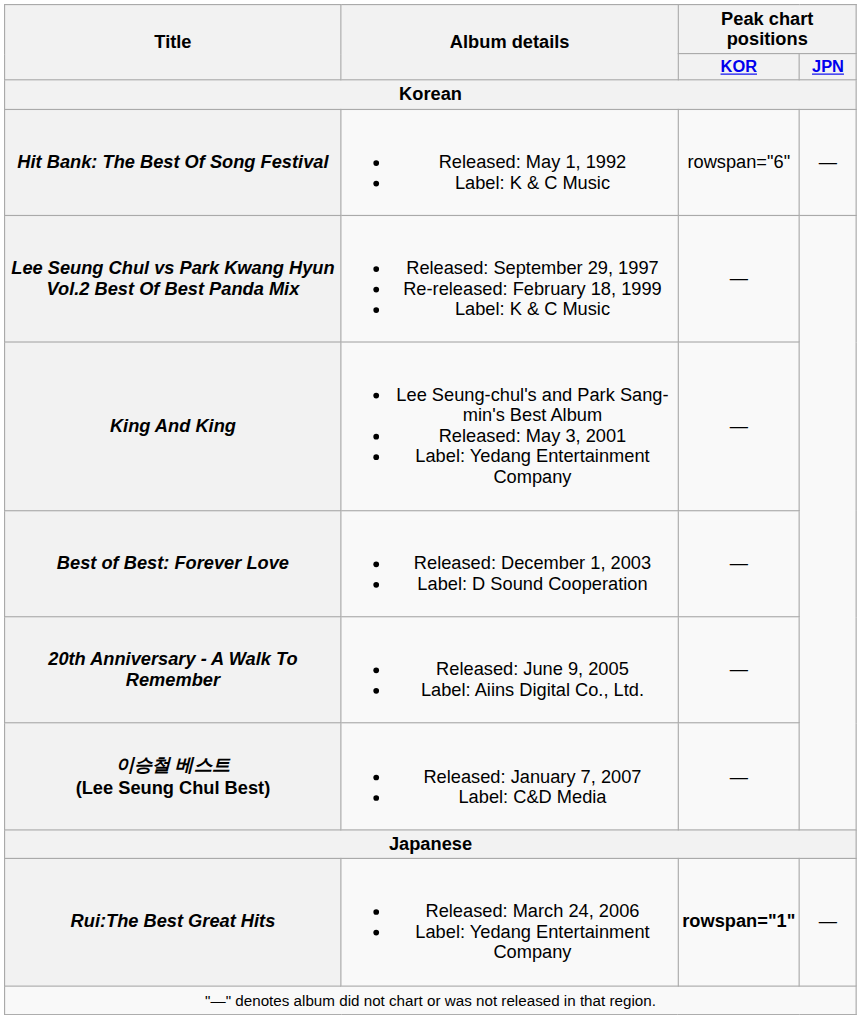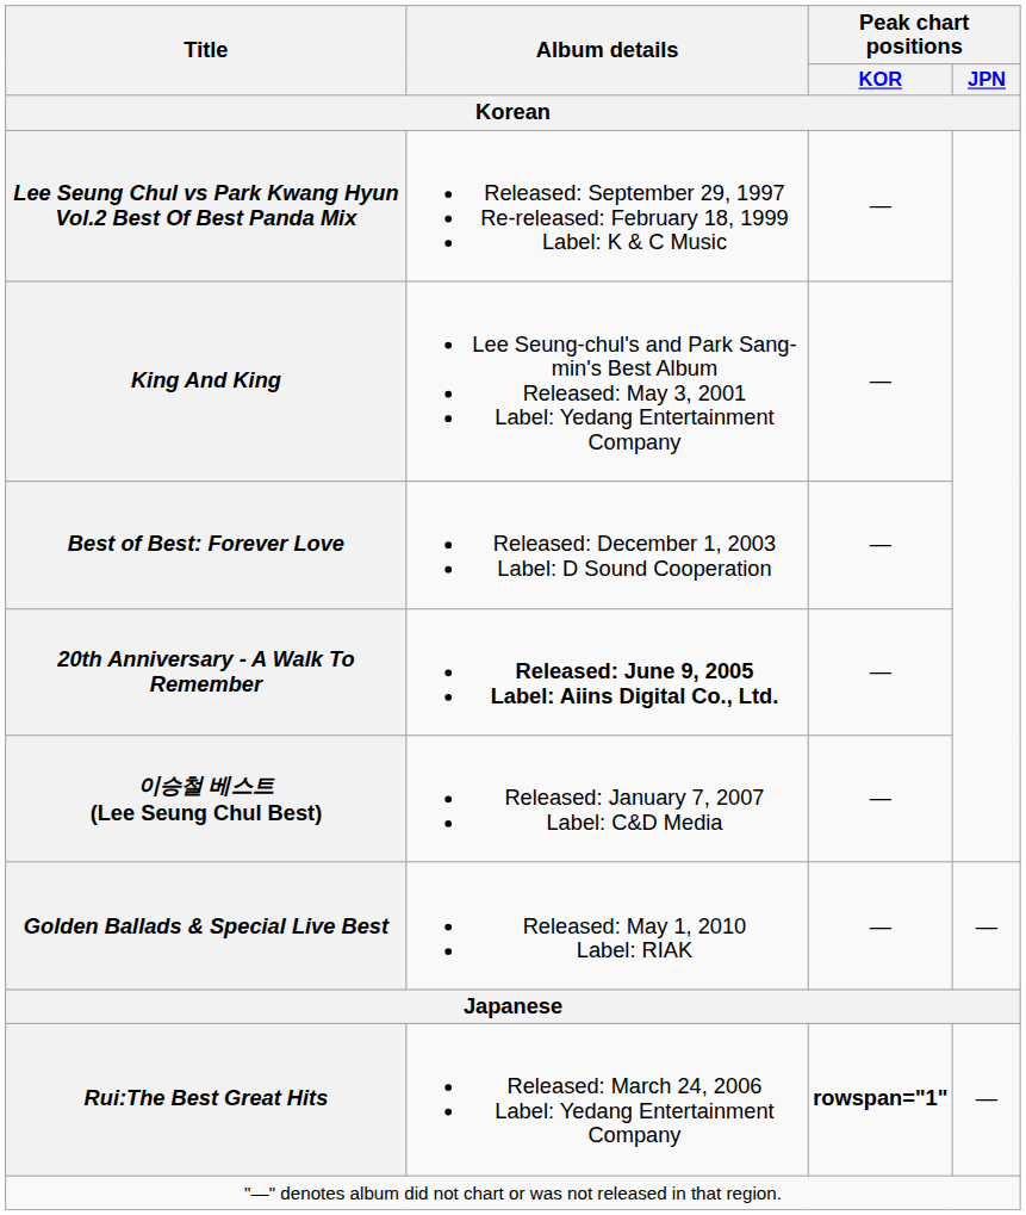- row: Hit Bank: The Best Of Song Festival | Released: May 1, 1992 Label: K & C Music | rowspan="6" | —
20th Anniversary - A Walk To Remember | Album details: normal -> bold
+ row: Golden Ballads & Special Live Best | Released: May 1, 2010 Label: RIAK | — | —
